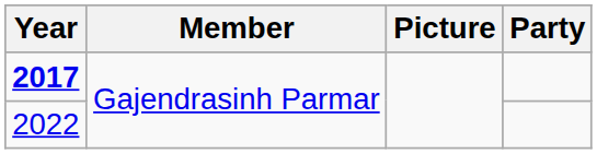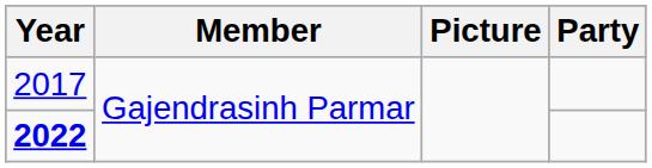2017 | Year: bold -> normal
2022 | Year: normal -> bold
